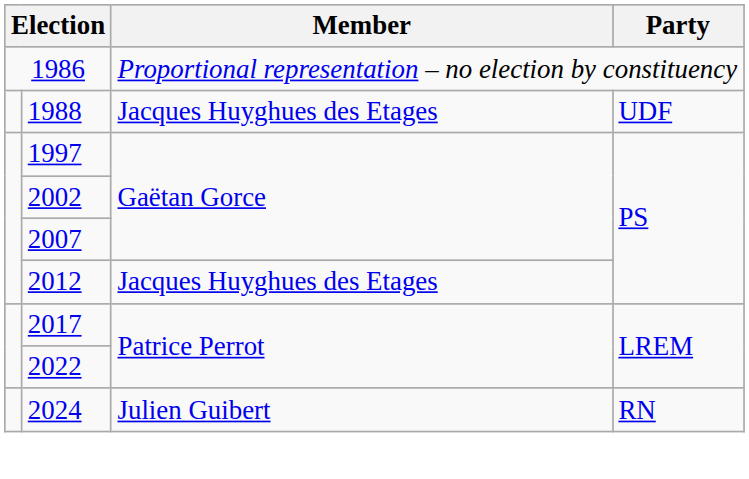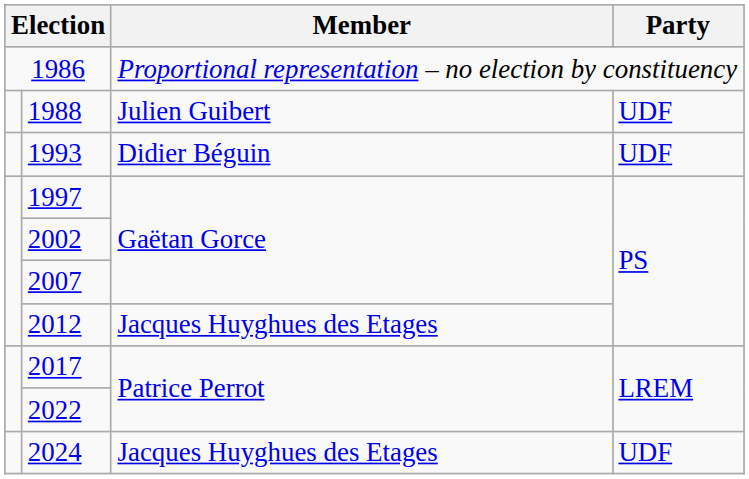1988 | Member: Jacques Huyghues des Etages -> Julien Guibert
+ row: 1993 | Didier Béguin | UDF
2024 | Member: Julien Guibert -> Jacques Huyghues des Etages
2024 | Party: RN -> UDF
